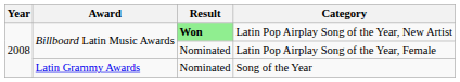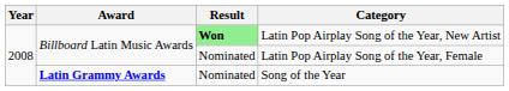Song of the Year | Award: normal -> bold
